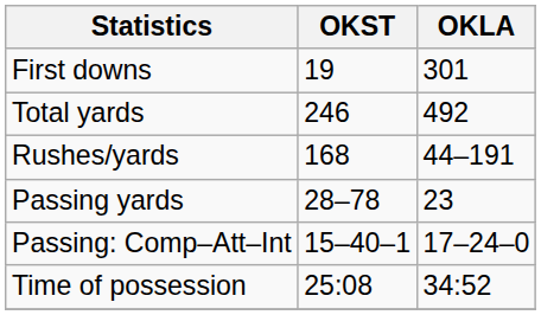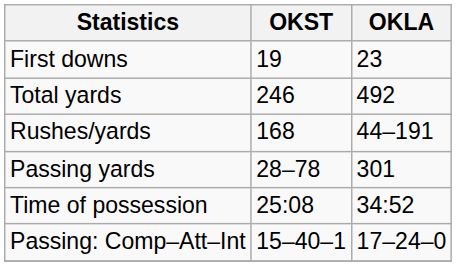First downs | OKLA: 301 -> 23
Passing yards | OKLA: 23 -> 301
rows swapped: Passing: Comp–Att–Int <-> Time of possession
